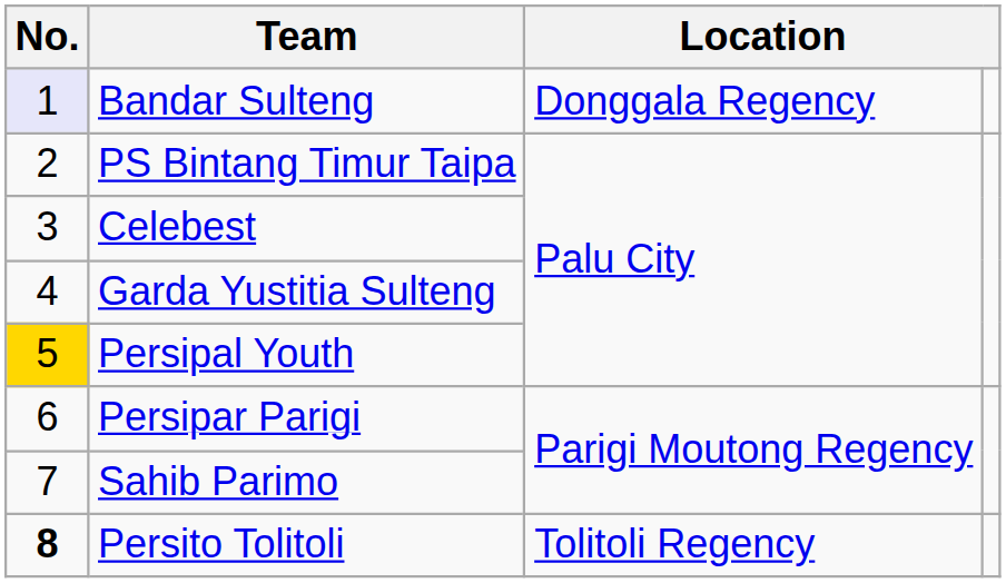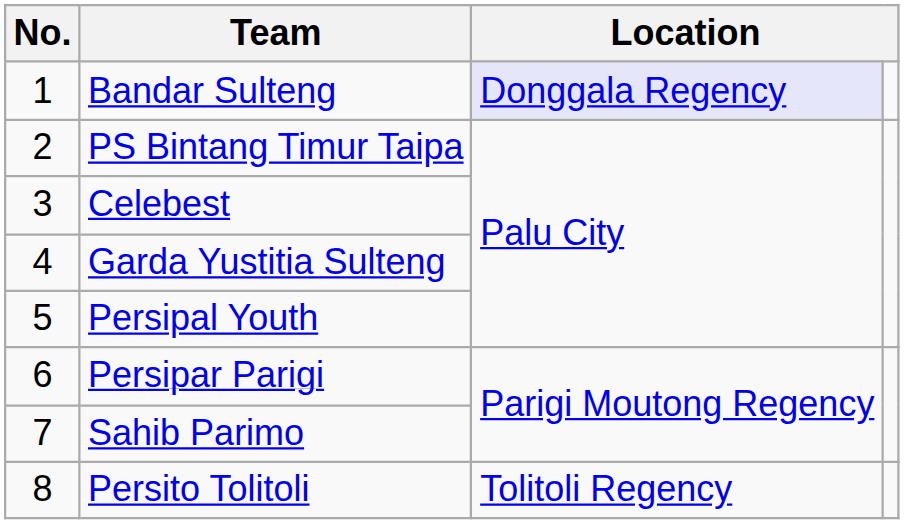Bandar Sulteng | No.: lavender background -> no background
Bandar Sulteng | column 3: no background -> lavender background
Persipal Youth | No.: gold background -> no background
Persito Tolitoli | No.: bold -> normal
